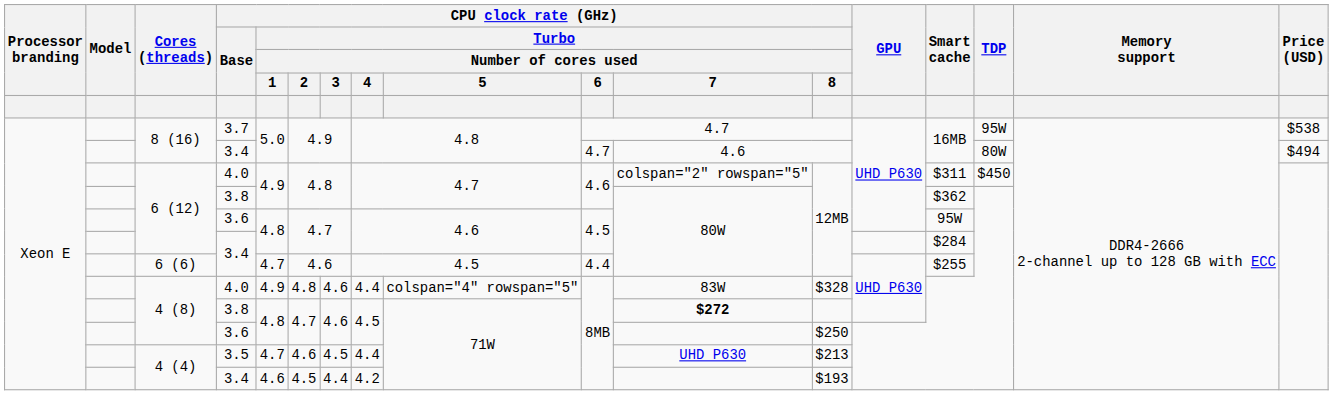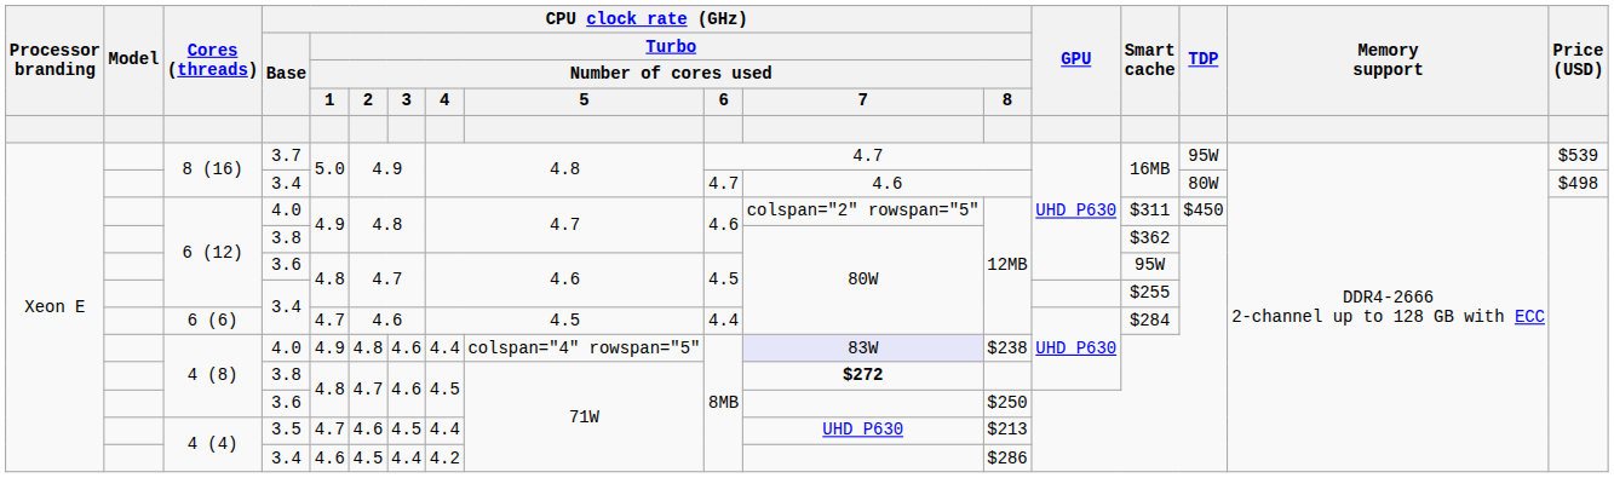3.7 | Price (USD): $538 -> $539
8 (16) / 3.4 | Price (USD): $494 -> $498
6 (12) / 3.4 | Smart cache: $284 -> $255
6 (6) / 3.4 | Smart cache: $255 -> $284
4 (8) / 4.0 | CPU clock rate (GHz) / Turbo / Number of cores used / 7: no background -> lavender background
4 (8) / 4.0 | CPU clock rate (GHz) / Turbo / Number of cores used / 8: $328 -> $238
4 (4) / 3.4 | CPU clock rate (GHz) / Turbo / Number of cores used / 8: $193 -> $286
